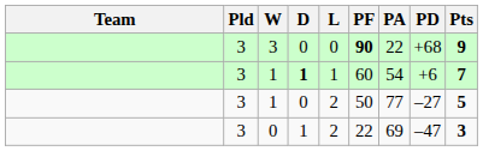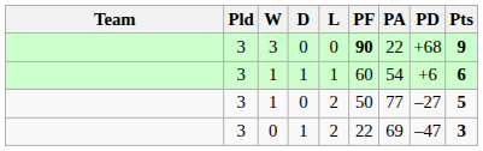row 3 | D: bold -> normal
row 3 | Pts: 7 -> 6
